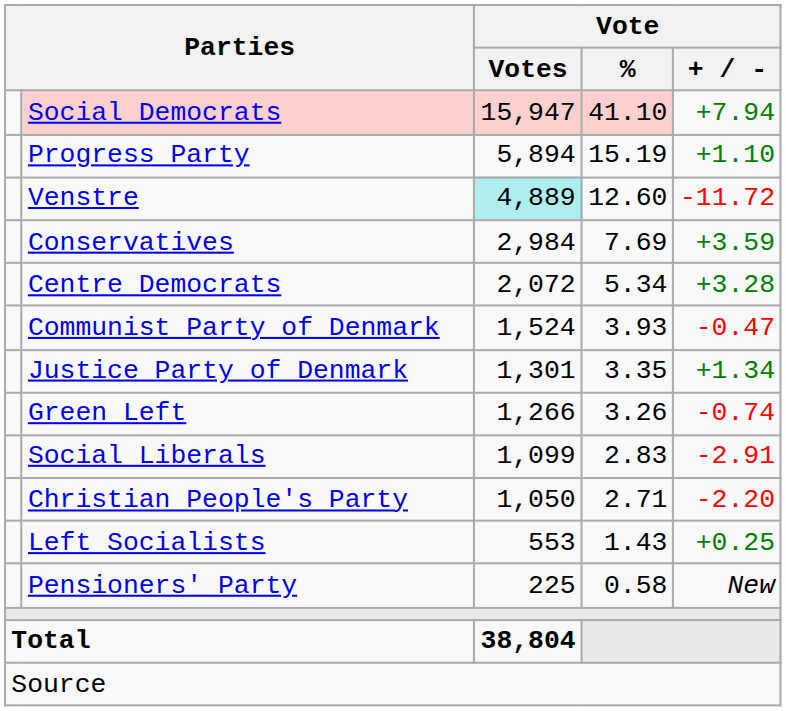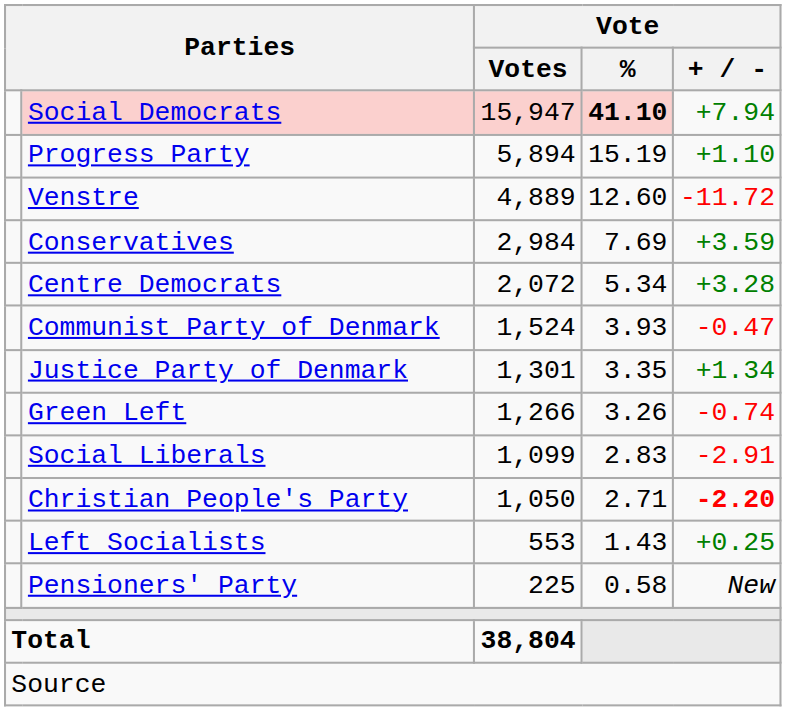Social Democrats | Vote / %: normal -> bold
Venstre | Vote / Votes: paleturquoise background -> no background
Christian People's Party | Vote / + / -: normal -> bold
